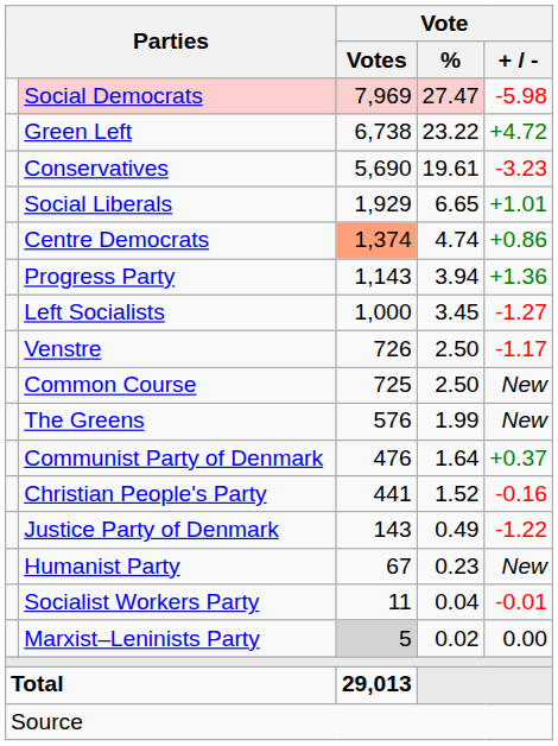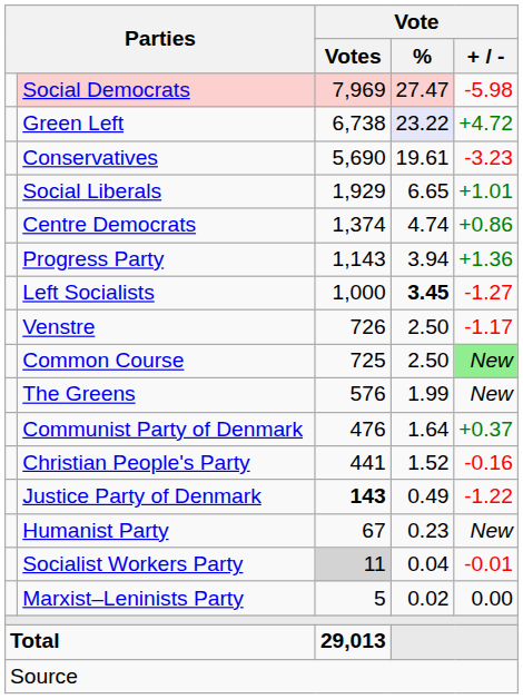Green Left | Vote / %: no background -> lavender background
Centre Democrats | Vote / Votes: lightsalmon background -> no background
Left Socialists | Vote / %: normal -> bold
Common Course | Vote / + / -: no background -> lightgreen background
Justice Party of Denmark | Vote / Votes: normal -> bold
Socialist Workers Party | Vote / Votes: no background -> lightgrey background
Marxist–Leninists Party | Vote / Votes: lightgrey background -> no background
